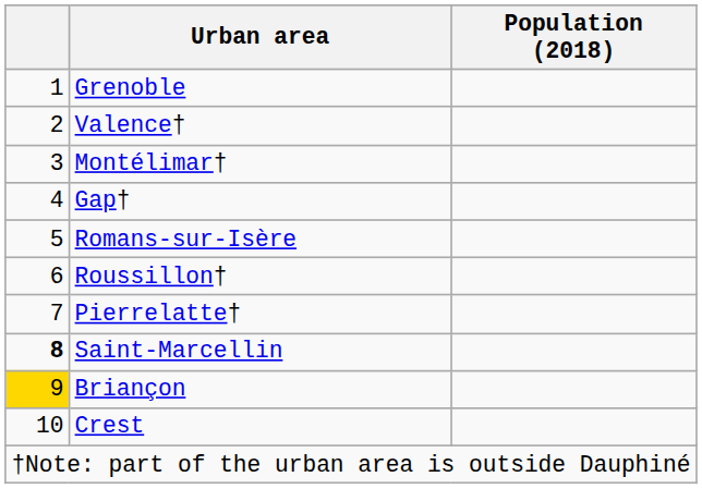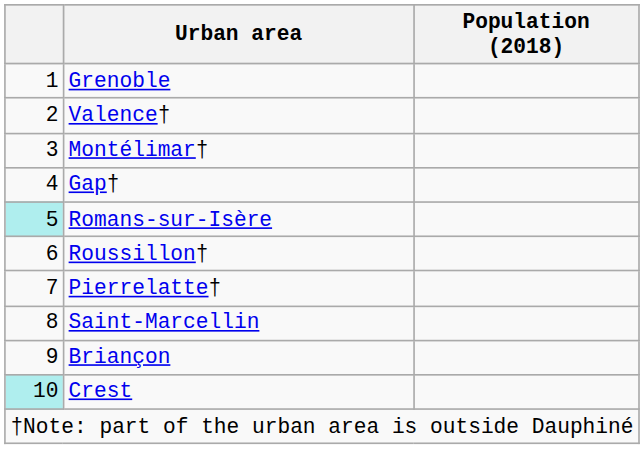Romans-sur-Isère | column 1: no background -> paleturquoise background
Saint-Marcellin | column 1: bold -> normal
Briançon | column 1: gold background -> no background
Crest | column 1: no background -> paleturquoise background
